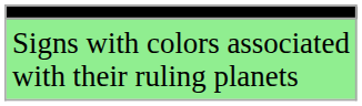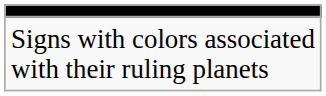row 2 | column 1: lightgreen background -> no background
